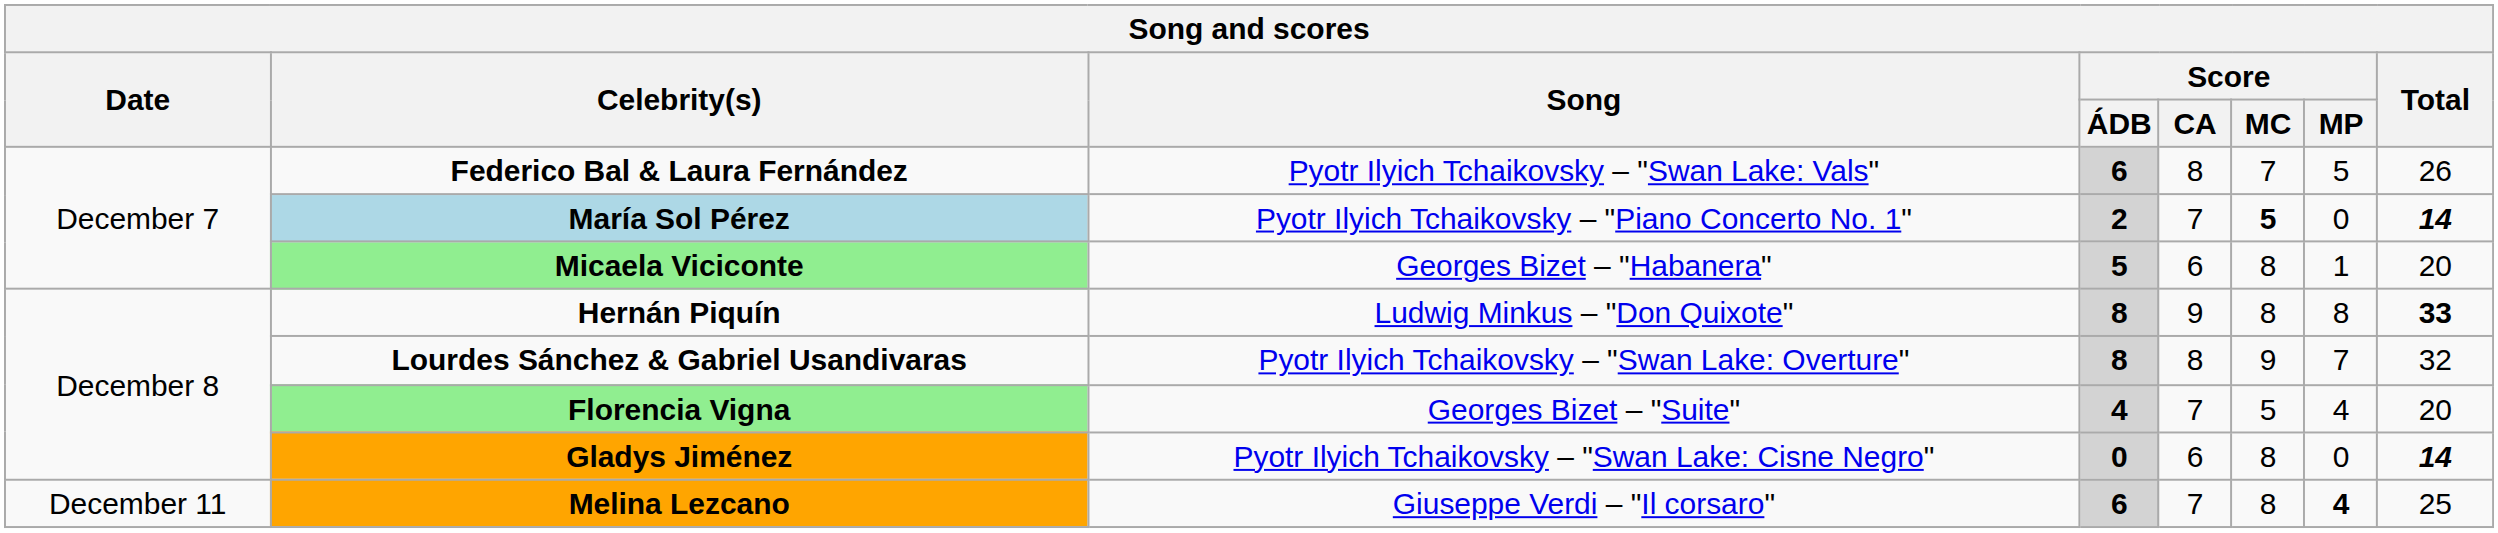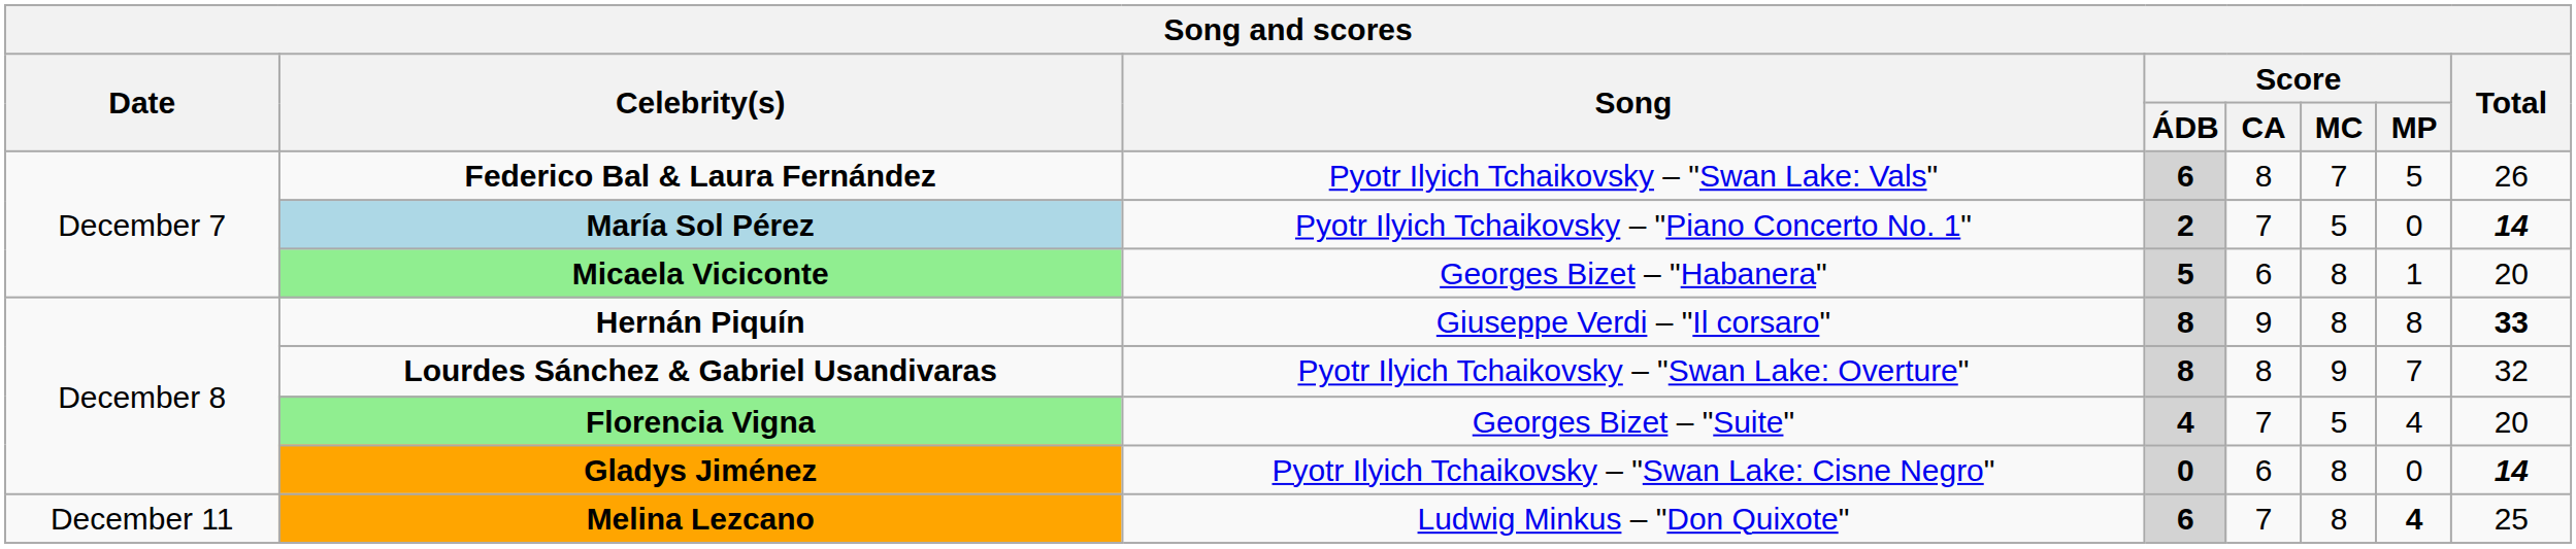María Sol Pérez | Score / MC: bold -> normal
Hernán Piquín | Song: Ludwig Minkus – "Don Quixote" -> Giuseppe Verdi – "Il corsaro"
Melina Lezcano | Song: Giuseppe Verdi – "Il corsaro" -> Ludwig Minkus – "Don Quixote"
